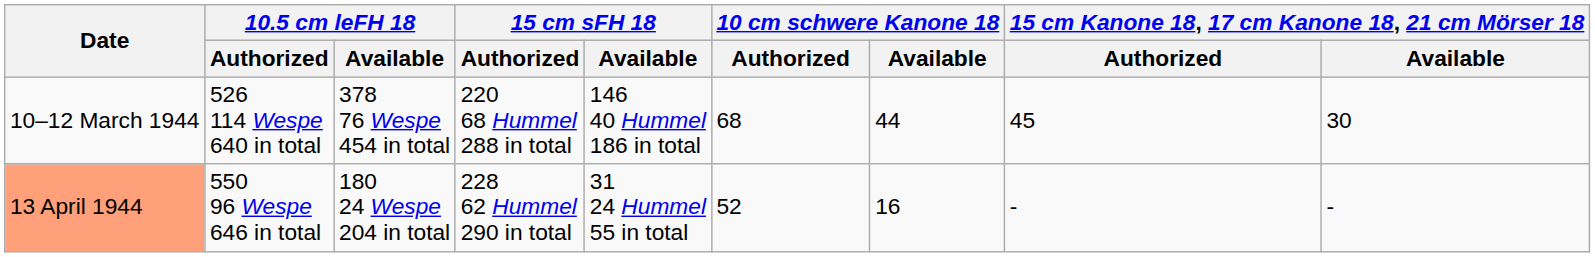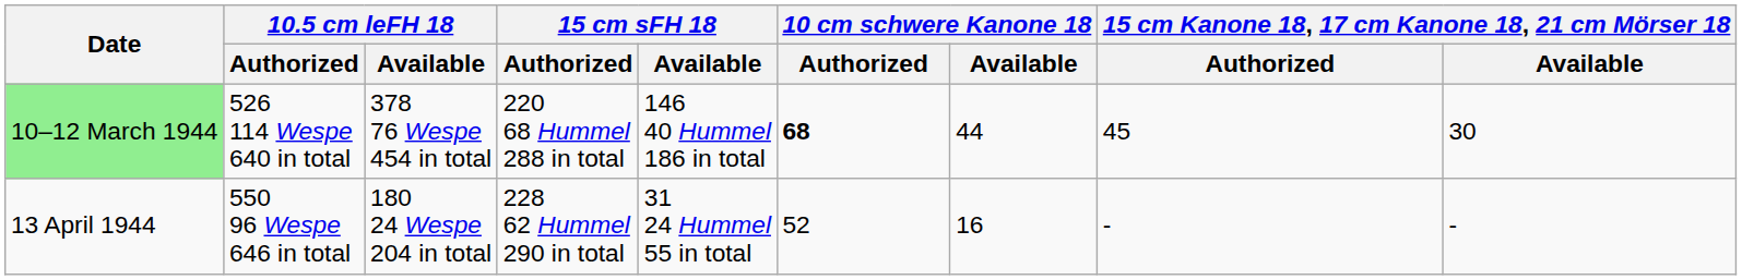row 3 | Date: no background -> lightgreen background
row 3 | 10 cm schwere Kanone 18 / Authorized: normal -> bold
row 4 | Date: lightsalmon background -> no background
